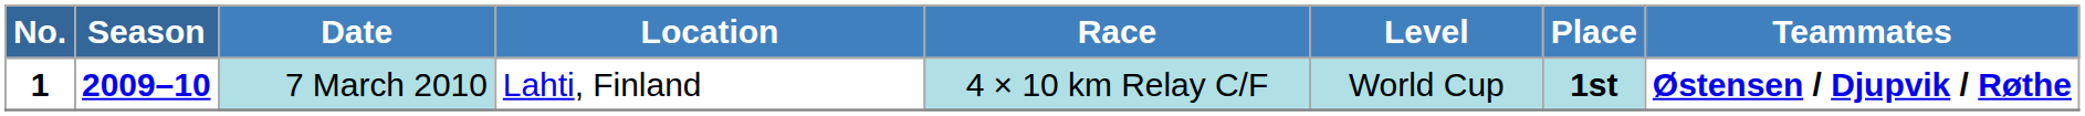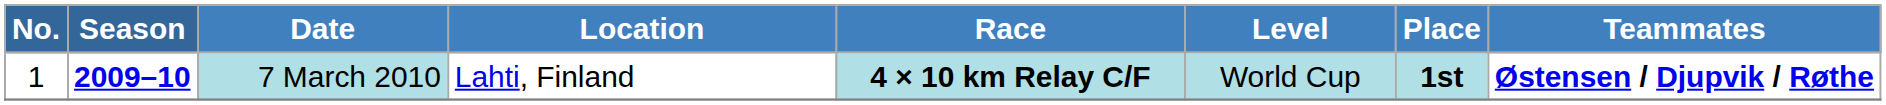7 March 2010 | No.: bold -> normal
7 March 2010 | Race: normal -> bold
